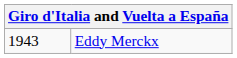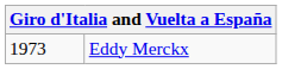Eddy Merckx | column 1: 1943 -> 1973
